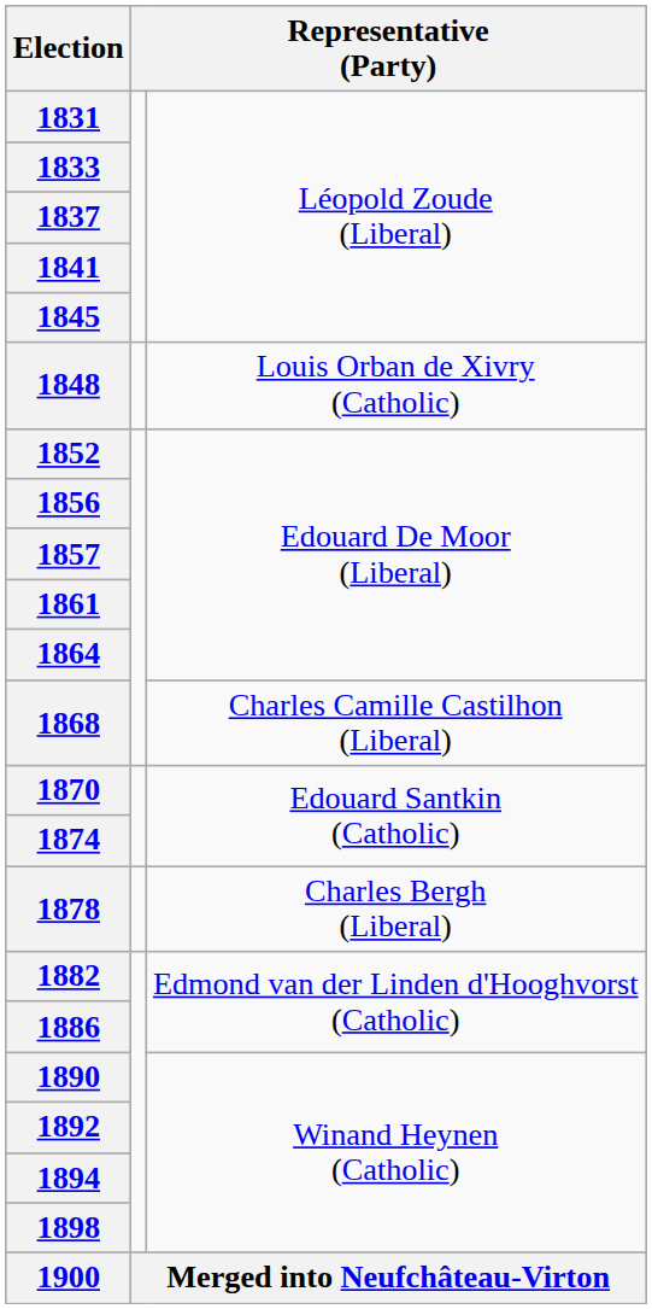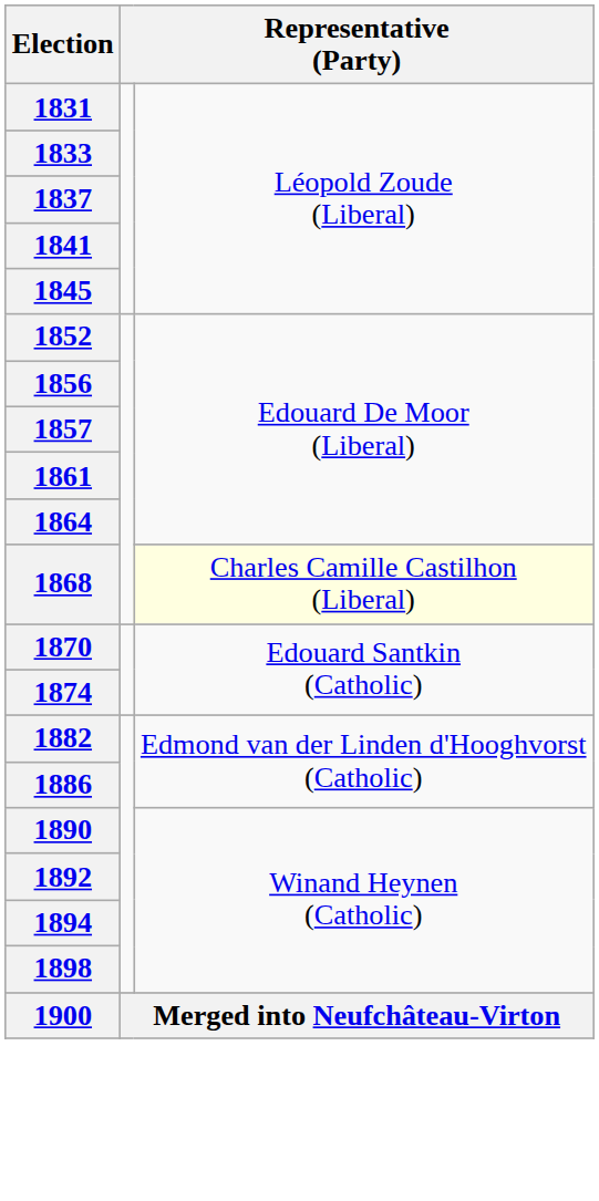- row: 1848 | Louis Orban de Xivry (Catholic)
1868 | column 3: no background -> lightyellow background
- row: 1878 | Charles Bergh (Liberal)
